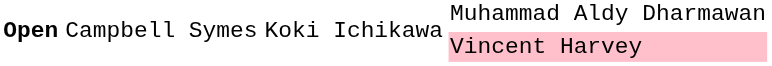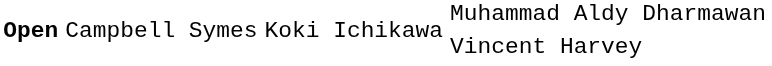row 2 | column 4: pink background -> no background
